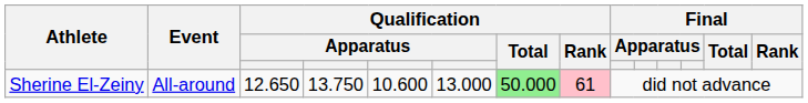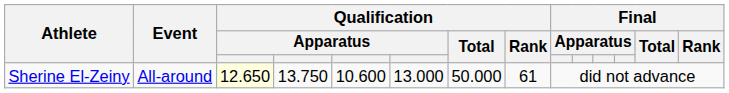row 4 | column 3: no background -> lightyellow background
row 4 | Qualification / Total: lightgreen background -> no background
row 4 | Qualification / Rank: pink background -> no background
